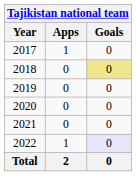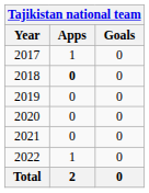2018 | Apps: normal -> bold
2018 | Goals: khaki background -> no background
2022 | Goals: lavender background -> no background
